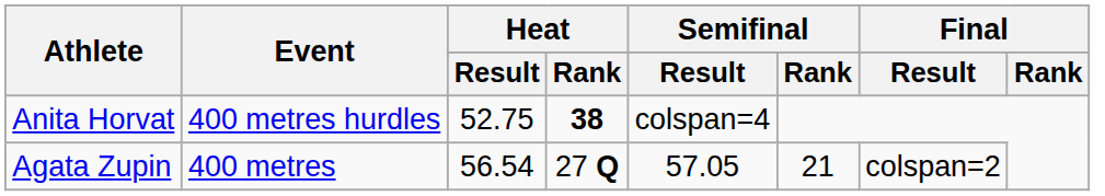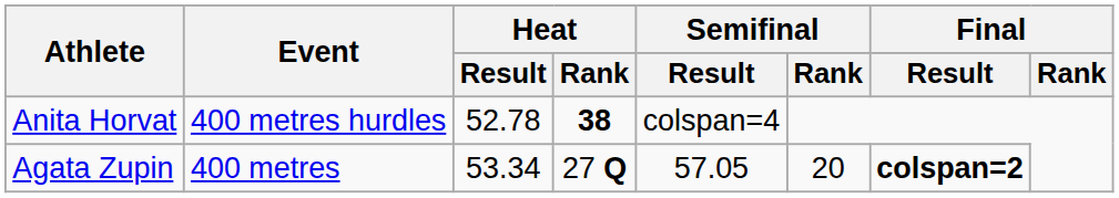Anita Horvat | Heat / Result: 52.75 -> 52.78
Agata Zupin | Heat / Result: 56.54 -> 53.34
Agata Zupin | Semifinal / Rank: 21 -> 20
Agata Zupin | Final / Result: normal -> bold
